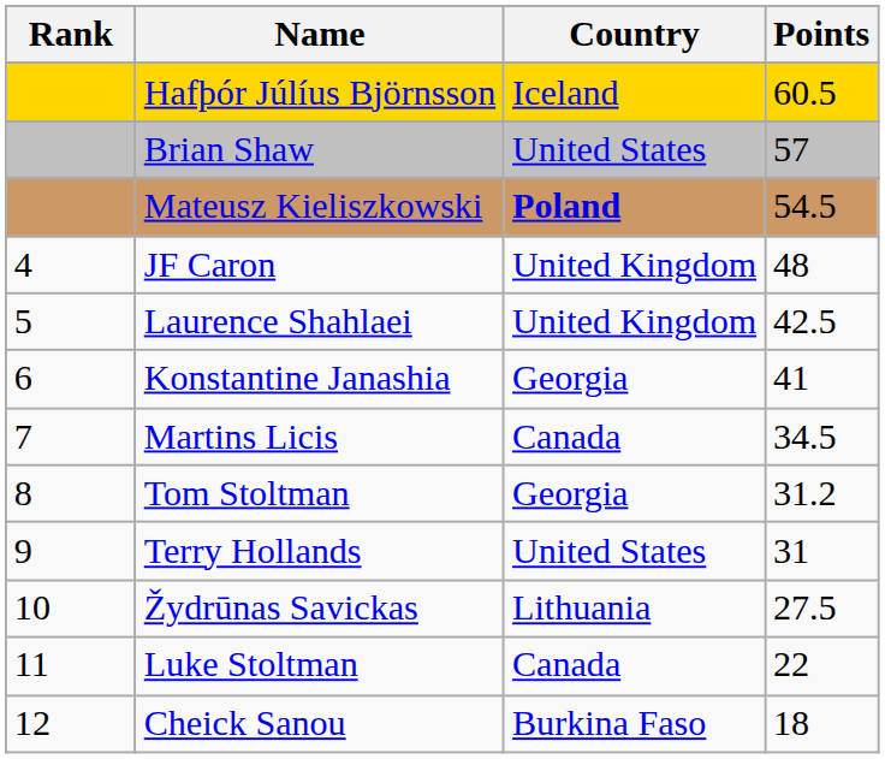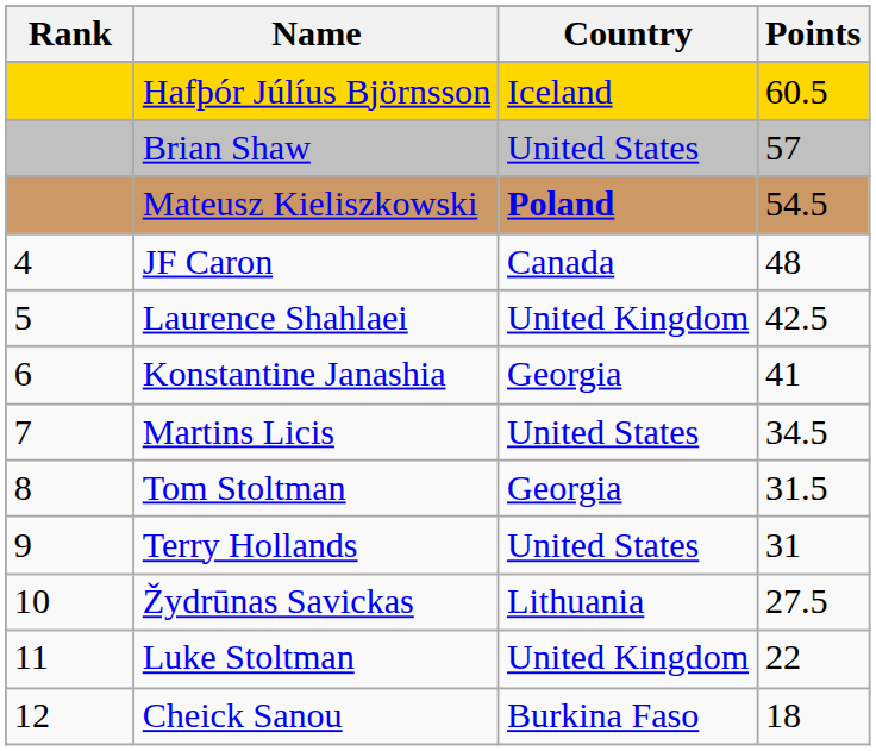JF Caron | Country: United Kingdom -> Canada
Martins Licis | Country: Canada -> United States
Tom Stoltman | Points: 31.2 -> 31.5
Luke Stoltman | Country: Canada -> United Kingdom
